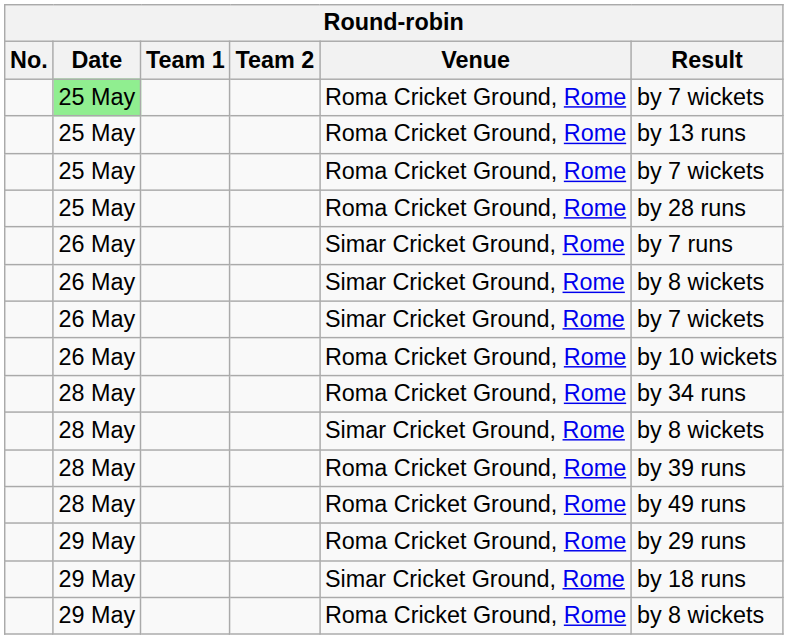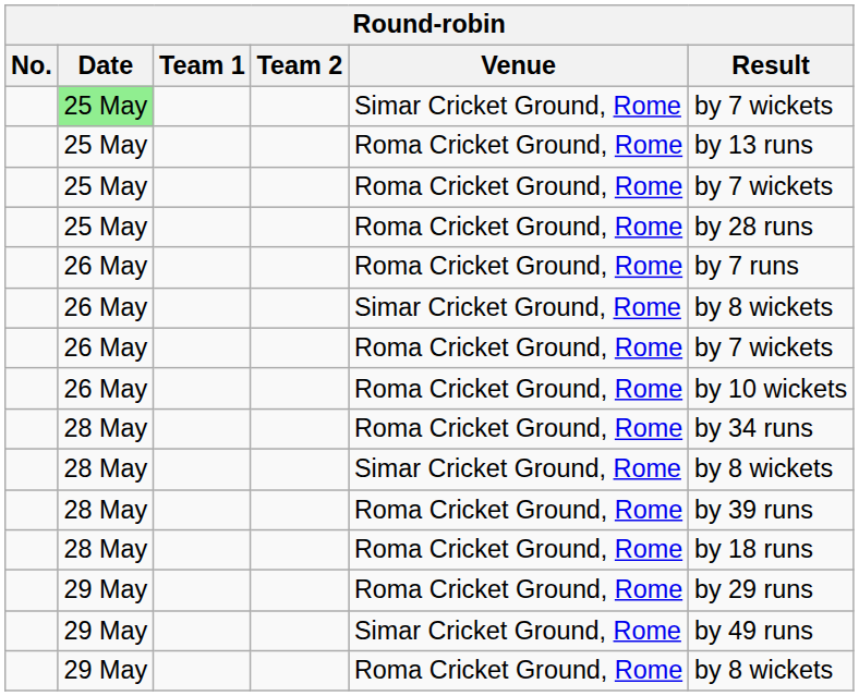row 3 | Venue: Roma Cricket Ground, Rome -> Simar Cricket Ground, Rome
row 7 | Venue: Simar Cricket Ground, Rome -> Roma Cricket Ground, Rome
row 9 | Venue: Simar Cricket Ground, Rome -> Roma Cricket Ground, Rome
row 14 | Result: by 49 runs -> by 18 runs
row 16 | Result: by 18 runs -> by 49 runs
